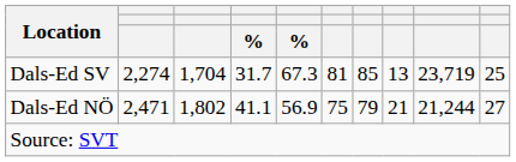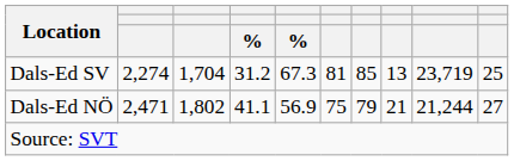Dals-Ed SV | column 4: 31.7 -> 31.2
